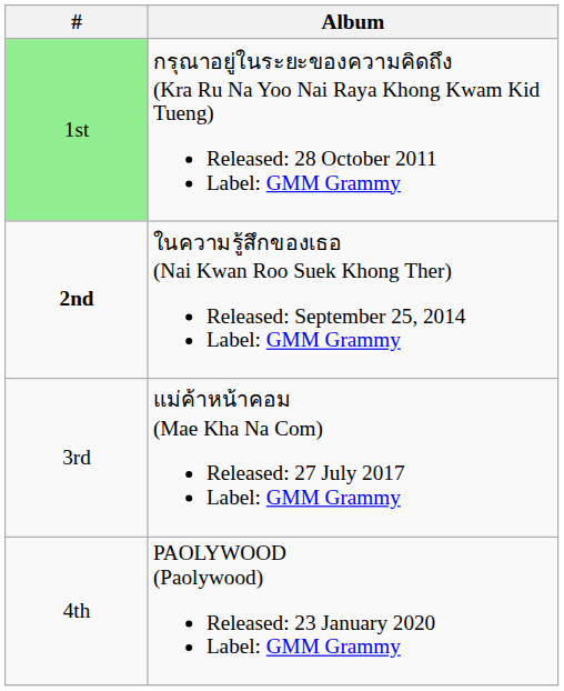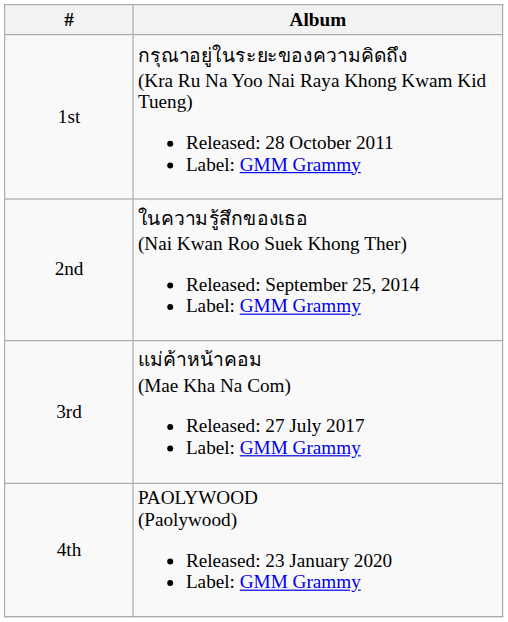1st | #: lightgreen background -> no background
2nd | #: bold -> normal
